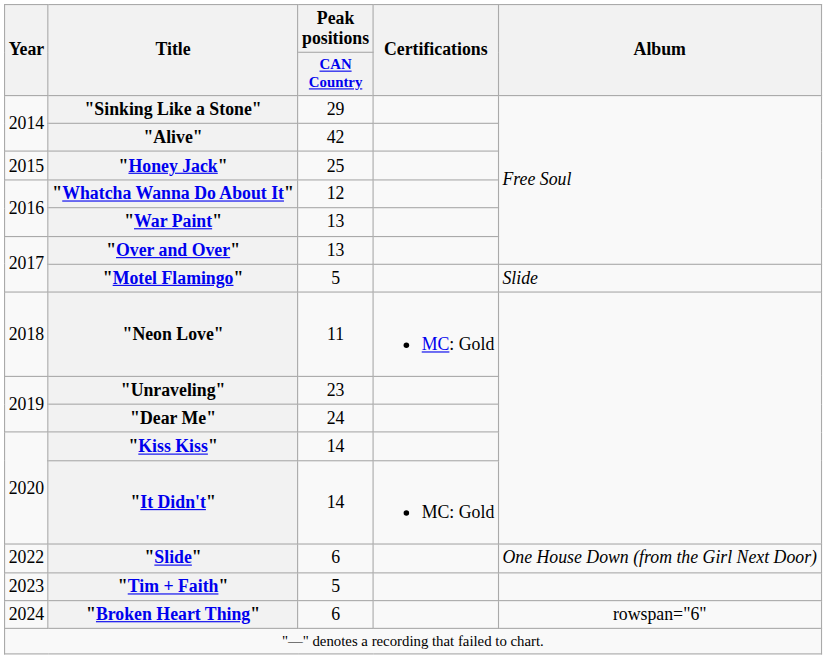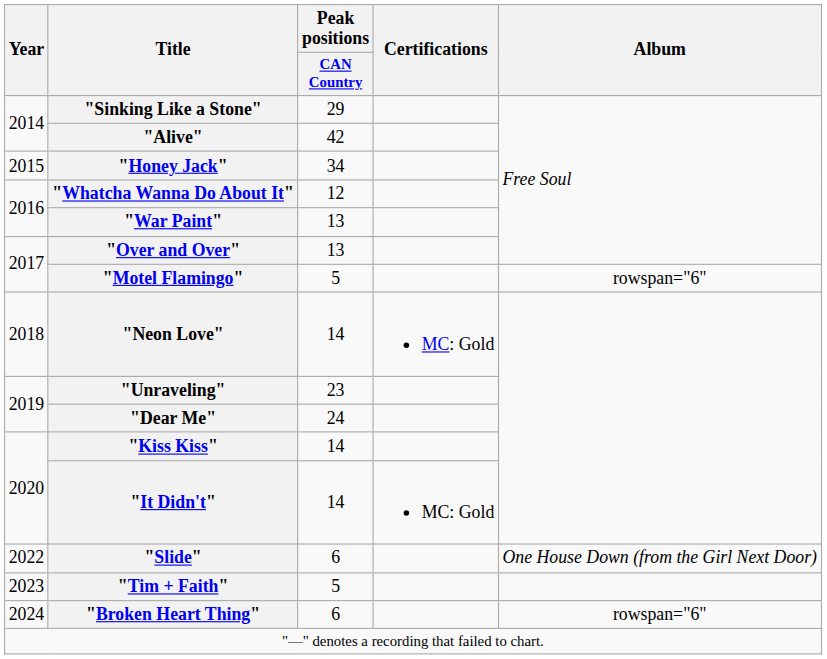"Honey Jack" | Peak positions / CAN Country: 25 -> 34
"Motel Flamingo" | Album: Slide -> rowspan="6"
"Neon Love" | Peak positions / CAN Country: 11 -> 14
